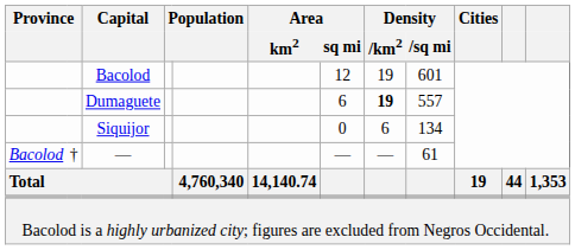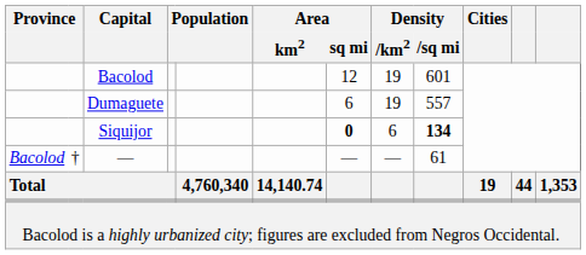Dumaguete | Density / km2: bold -> normal
Siquijor | Area / sq mi: normal -> bold
Siquijor | Density / sq mi: normal -> bold
